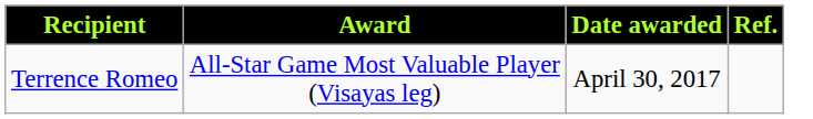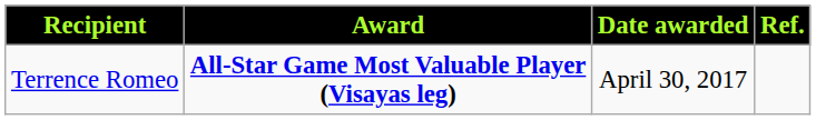row 2 | Award: normal -> bold
